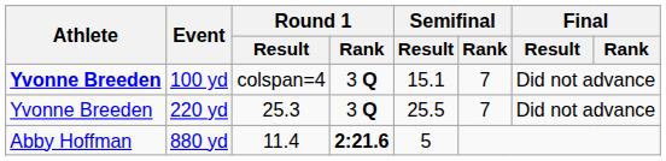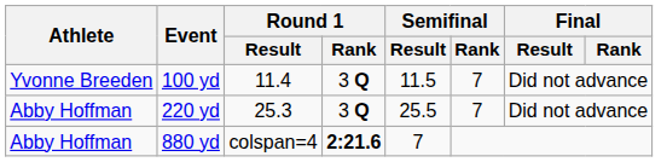100 yd | Athlete: bold -> normal
100 yd | Round 1 / Result: colspan=4 -> 11.4
100 yd | Semifinal / Result: 15.1 -> 11.5
220 yd | Athlete: Yvonne Breeden -> Abby Hoffman
880 yd | Round 1 / Result: 11.4 -> colspan=4
880 yd | Semifinal / Result: 5 -> 7
